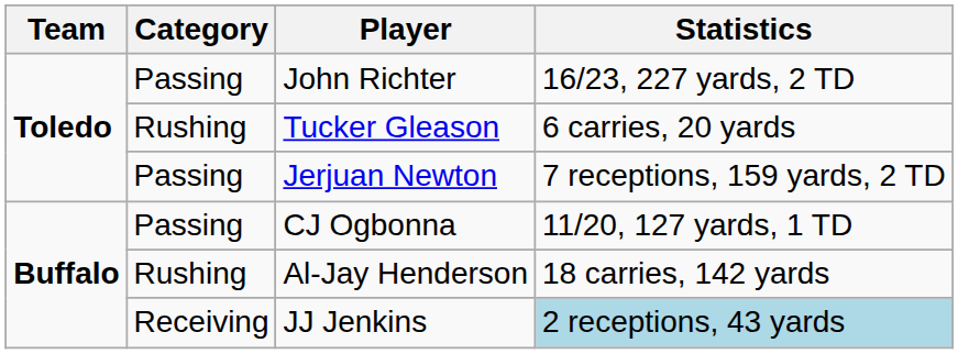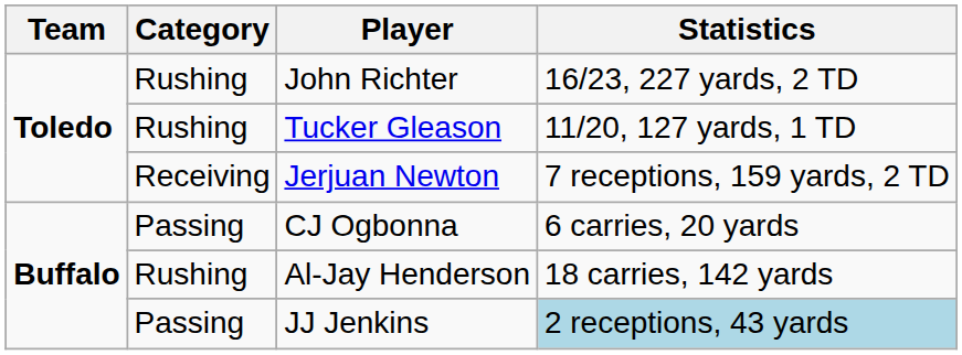John Richter | Category: Passing -> Rushing
Tucker Gleason | Statistics: 6 carries, 20 yards -> 11/20, 127 yards, 1 TD
Jerjuan Newton | Category: Passing -> Receiving
CJ Ogbonna | Statistics: 11/20, 127 yards, 1 TD -> 6 carries, 20 yards
JJ Jenkins | Category: Receiving -> Passing
